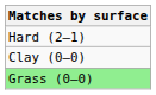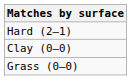row 4 | column 1: lightgreen background -> no background
